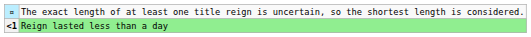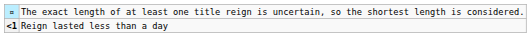<1 | column 2: lightgreen background -> no background
